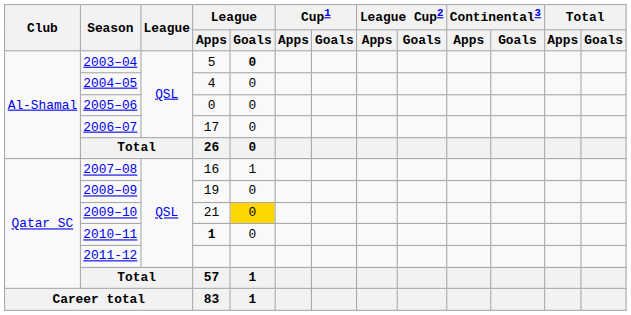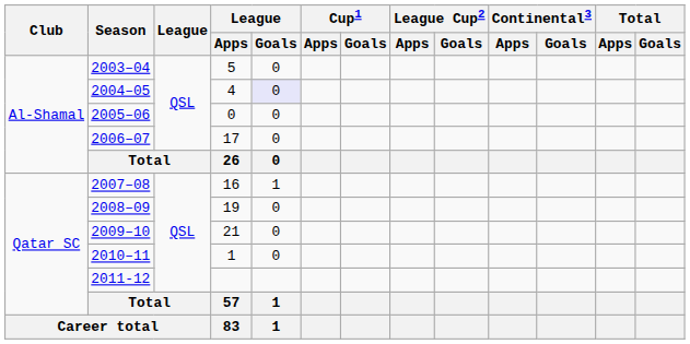2003–04 | League / Goals: bold -> normal
2004–05 | League / Goals: no background -> lavender background
2009–10 | League / Goals: gold background -> no background
2010–11 | League / Apps: bold -> normal
